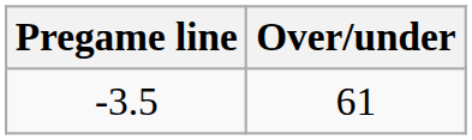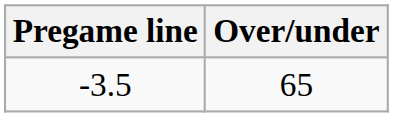-3.5 | Over/under: 61 -> 65
